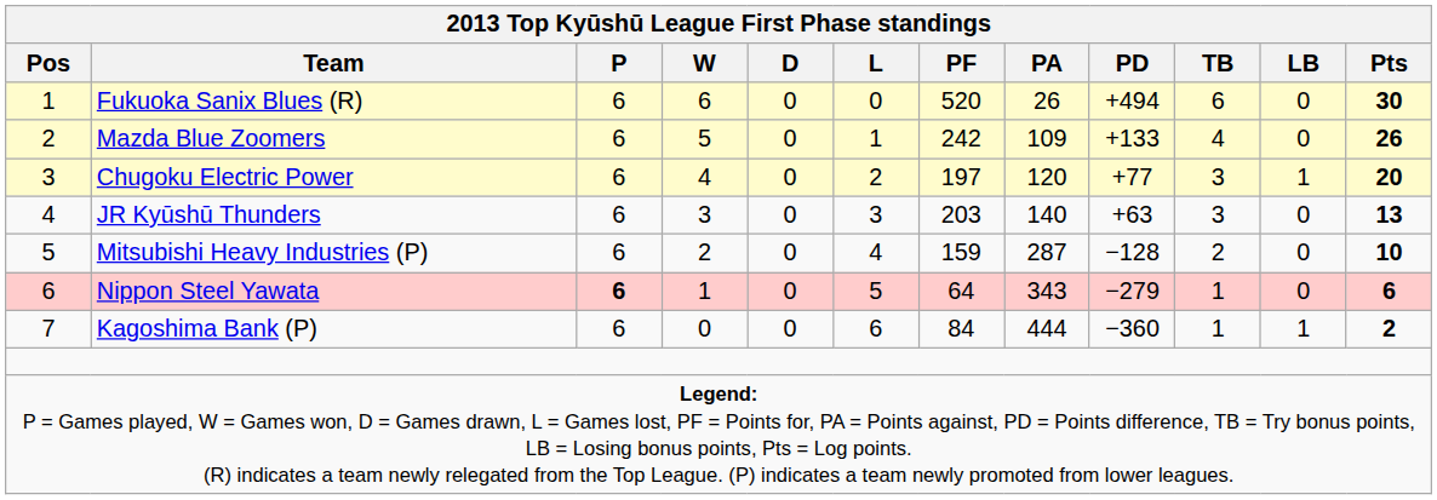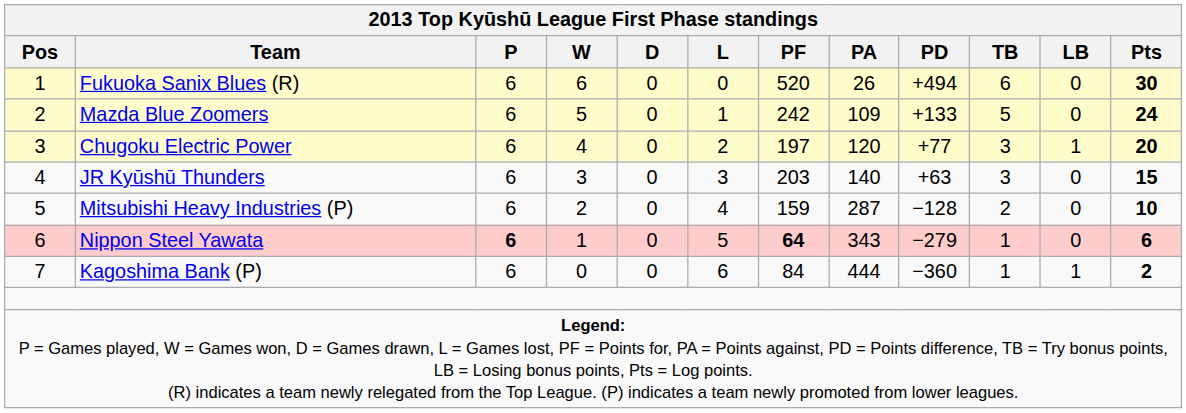Mazda Blue Zoomers | TB: 4 -> 5
Mazda Blue Zoomers | Pts: 26 -> 24
JR Kyūshū Thunders | Pts: 13 -> 15
Nippon Steel Yawata | PF: normal -> bold
